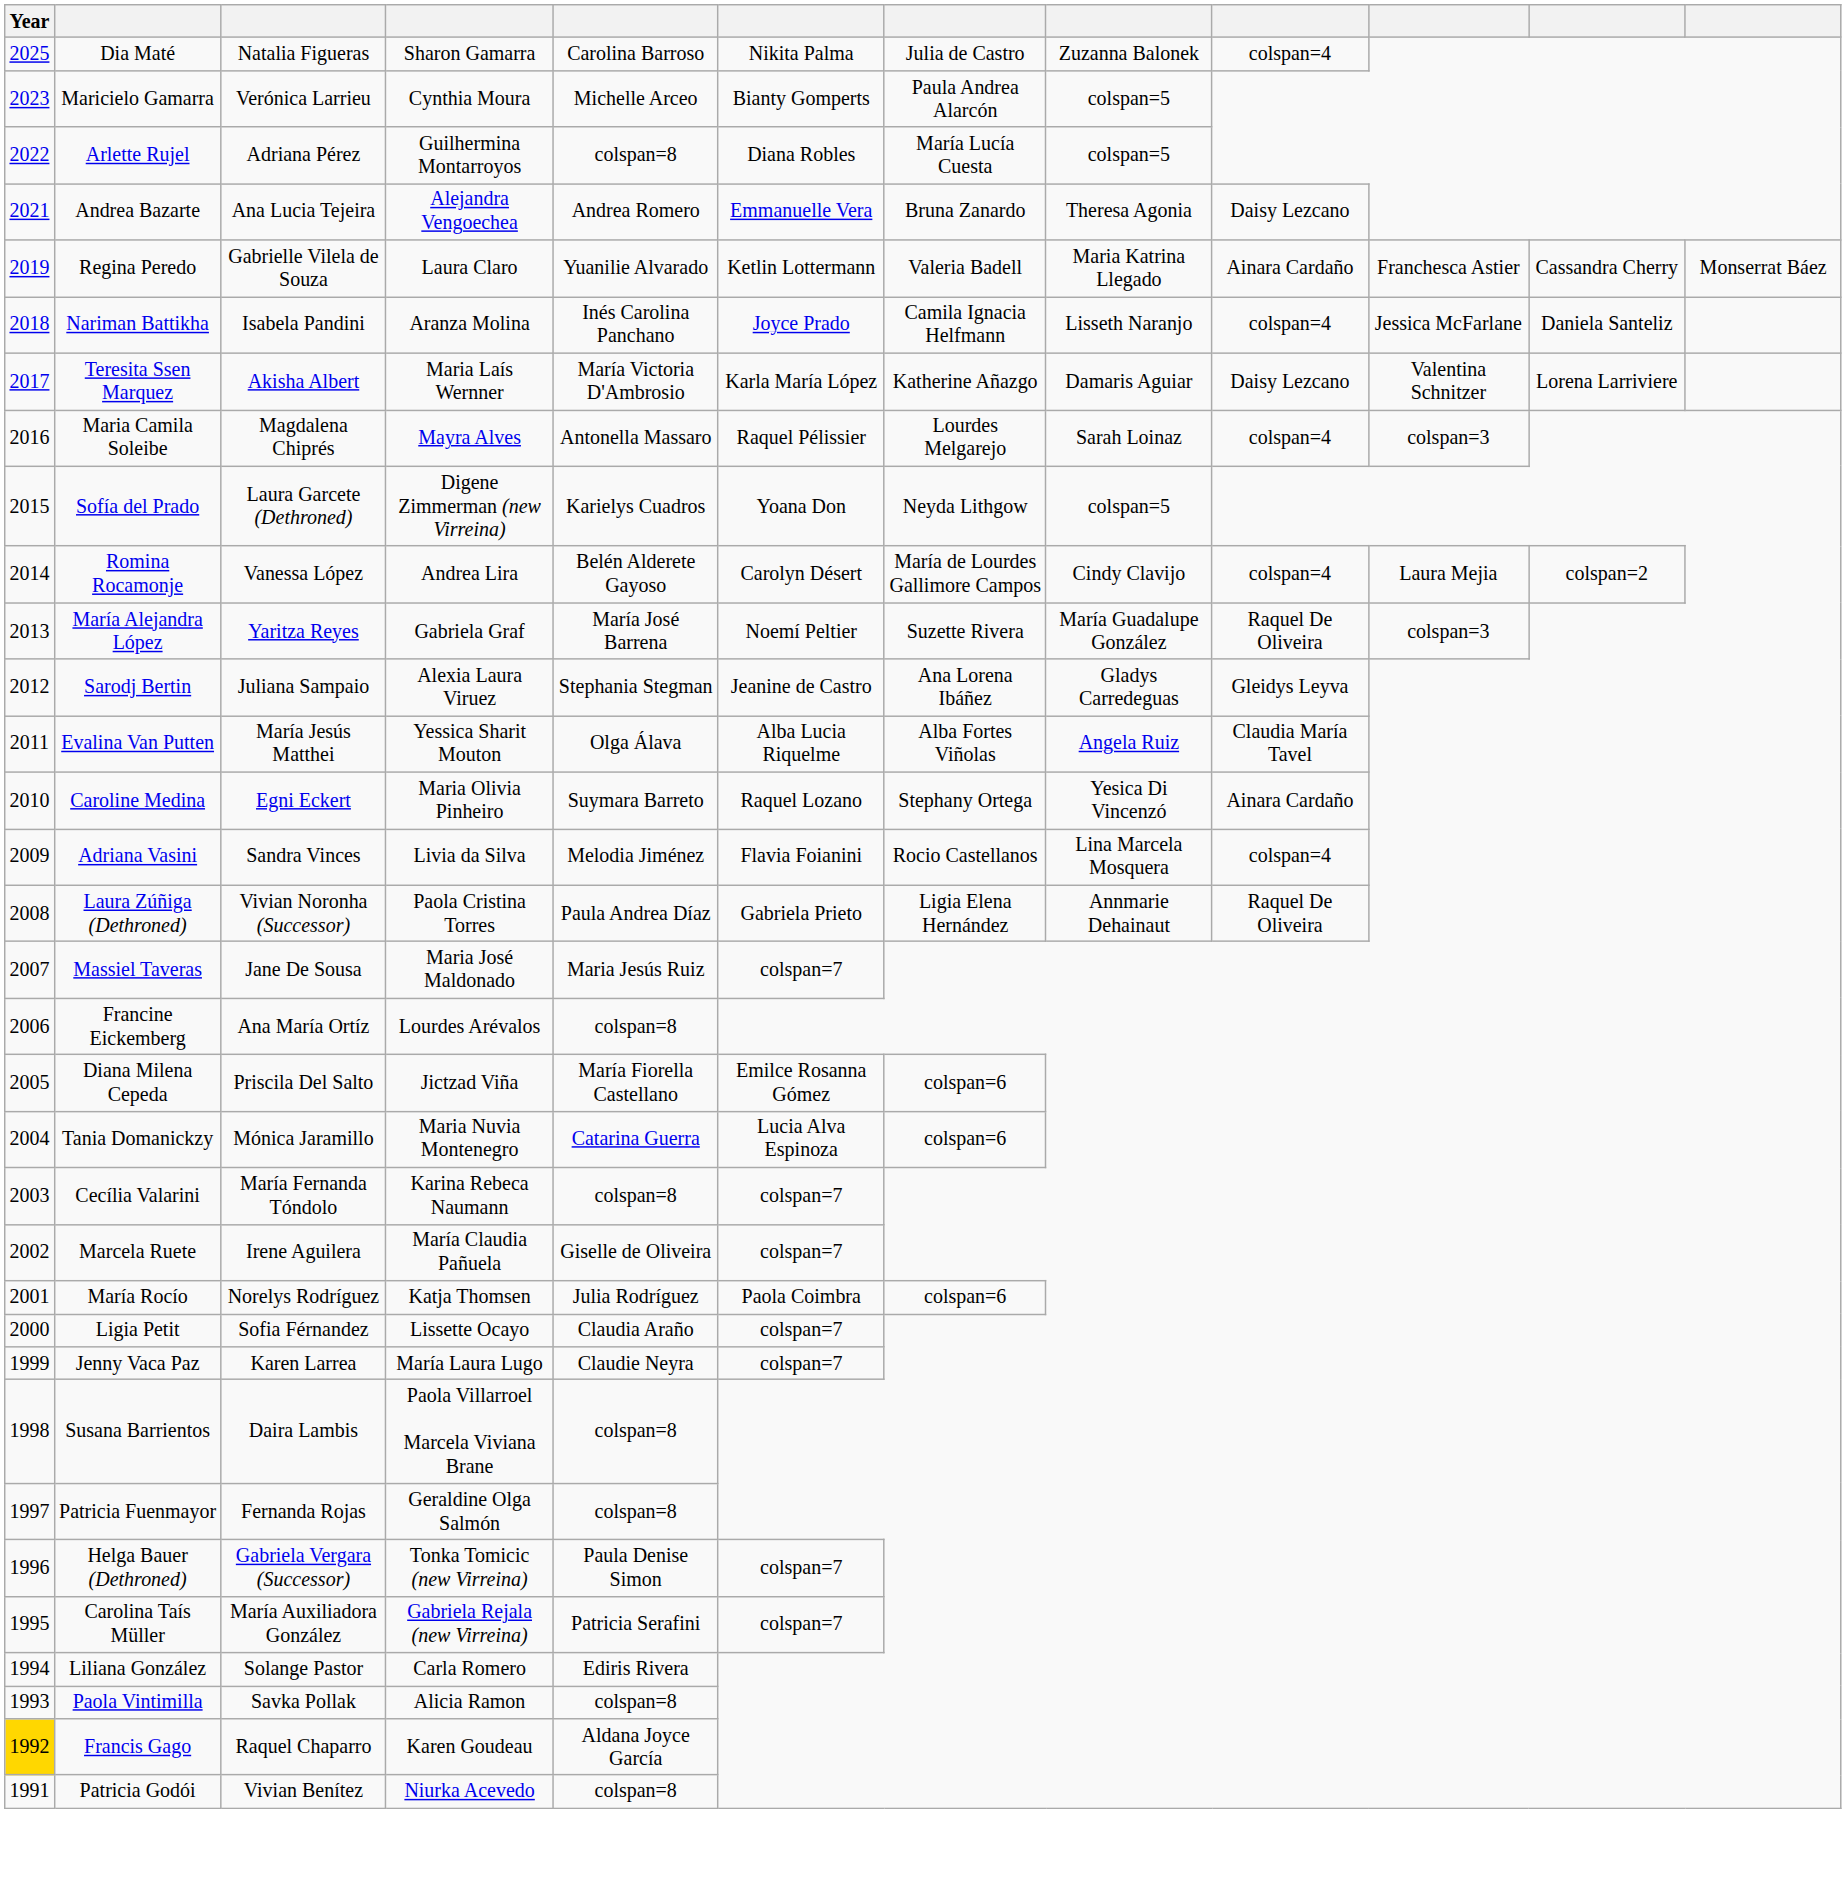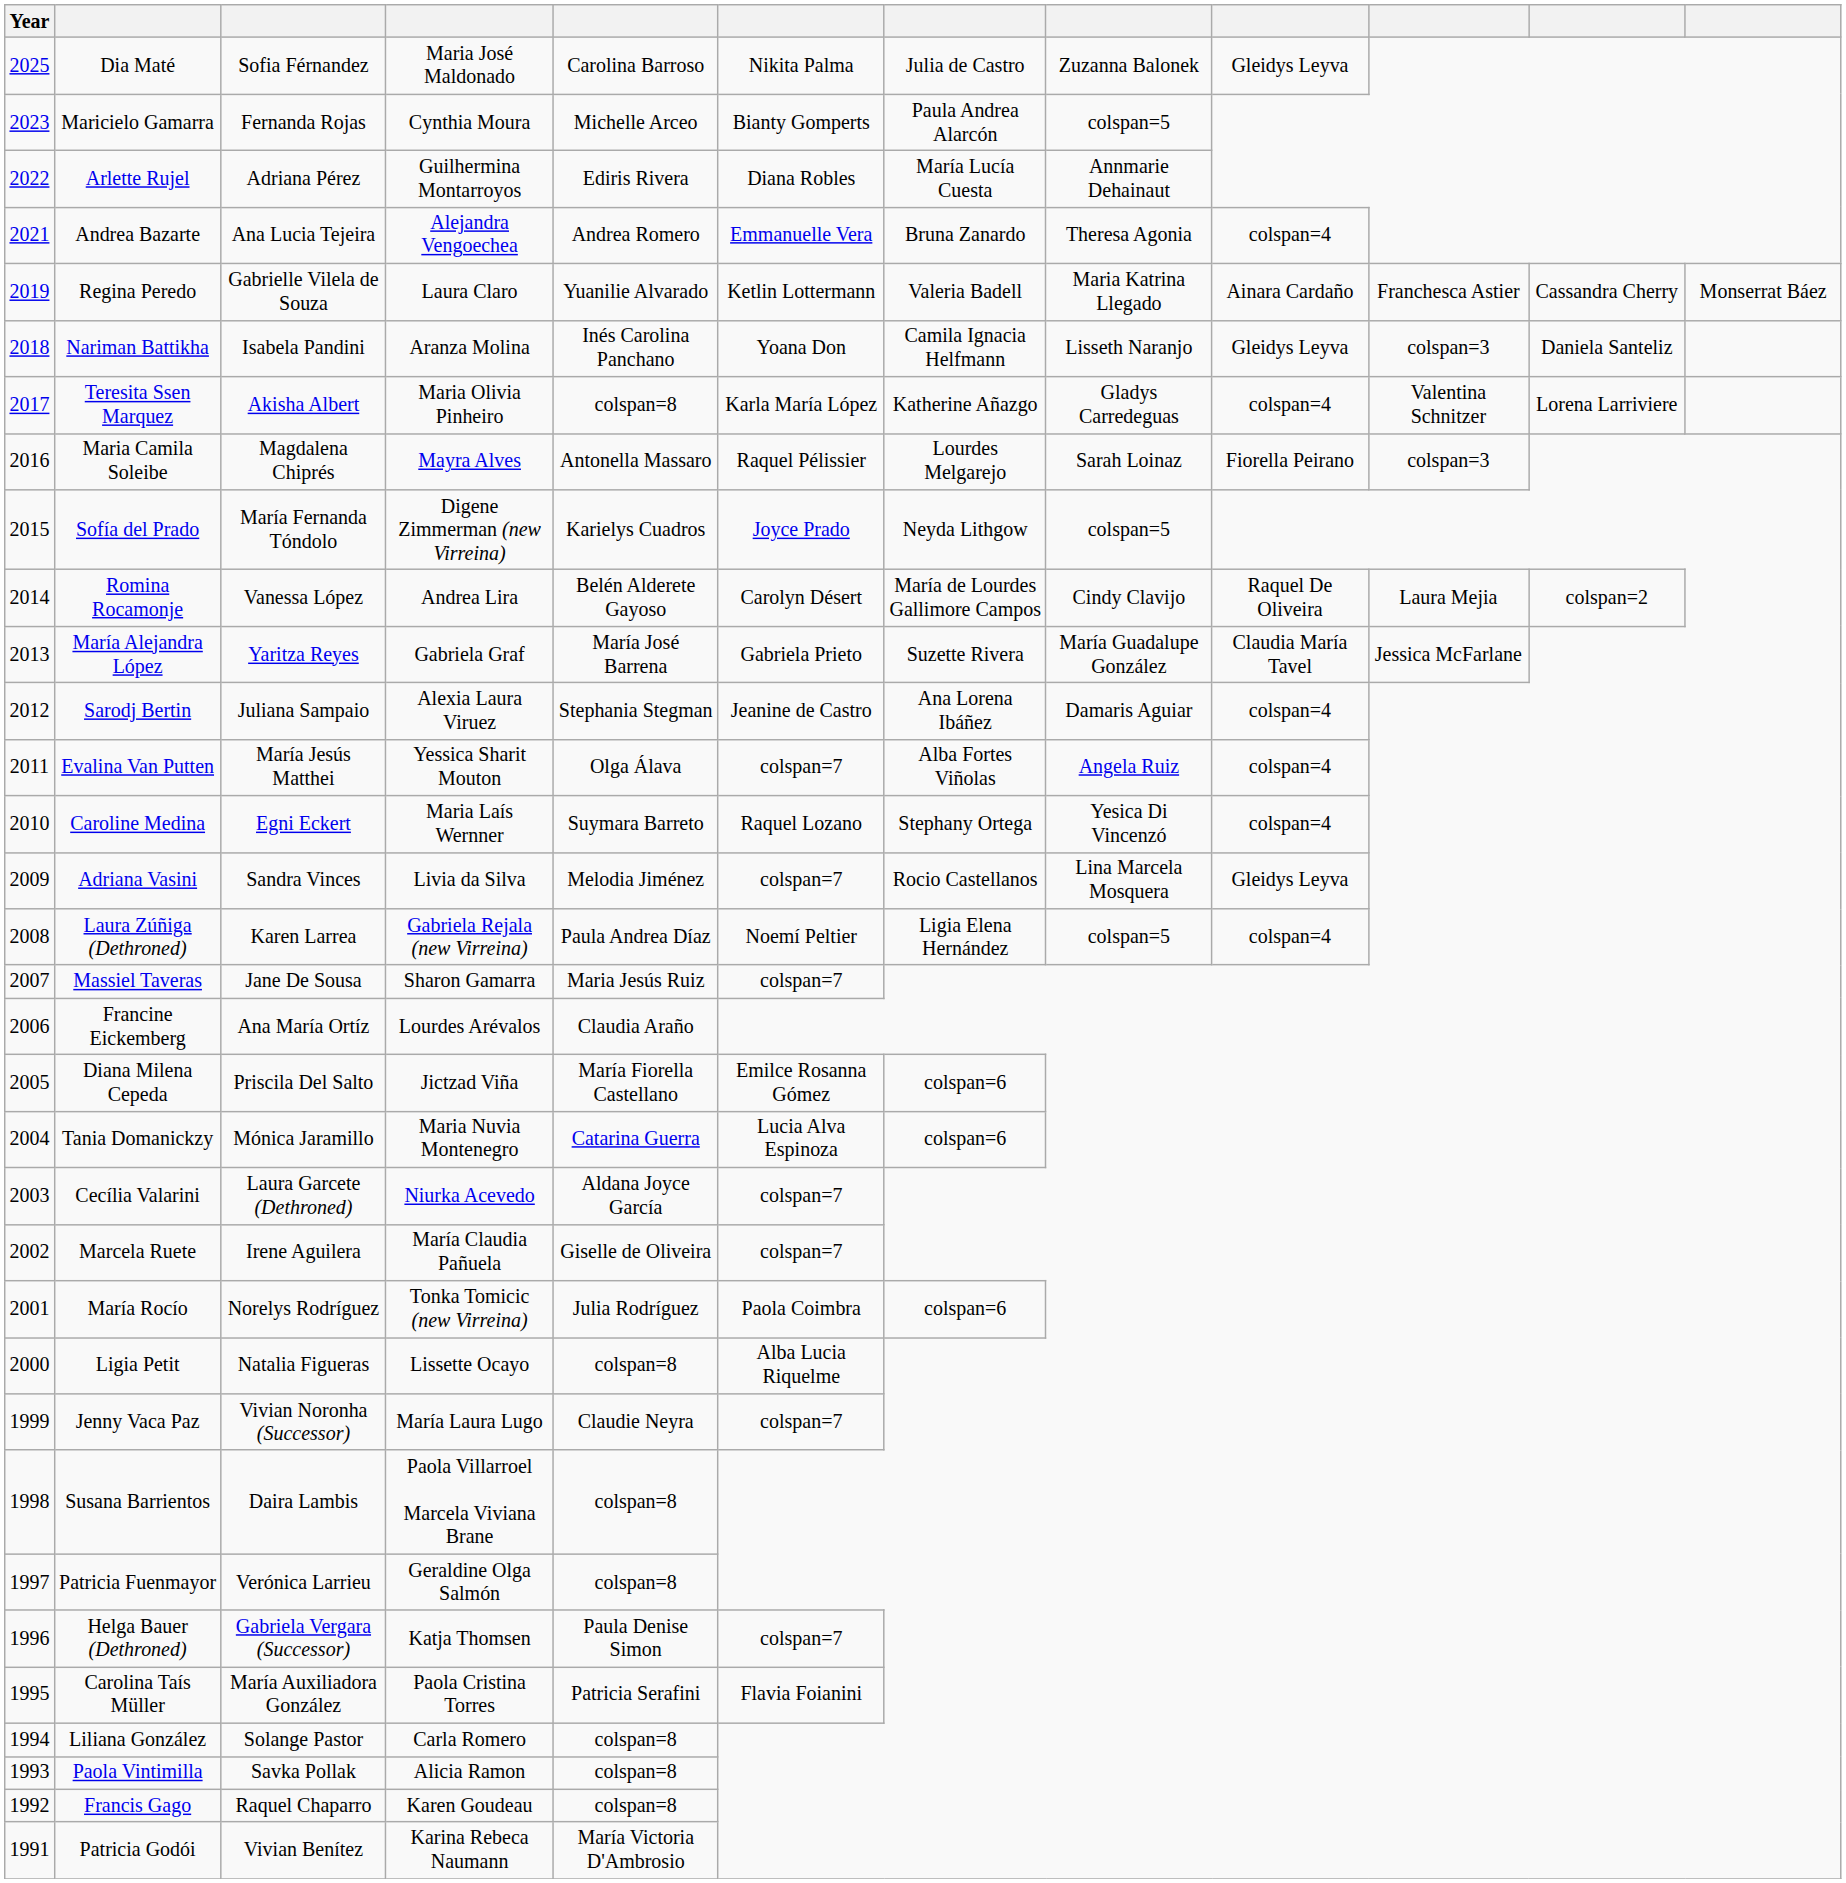Dia Maté | column 3: Natalia Figueras -> Sofia Férnandez
Dia Maté | column 4: Sharon Gamarra -> Maria José Maldonado
Dia Maté | column 9: colspan=4 -> Gleidys Leyva
Maricielo Gamarra | column 3: Verónica Larrieu -> Fernanda Rojas
Arlette Rujel | column 5: colspan=8 -> Ediris Rivera
Arlette Rujel | column 8: colspan=5 -> Annmarie Dehainaut
Andrea Bazarte | column 9: Daisy Lezcano -> colspan=4
Nariman Battikha | column 6: Joyce Prado -> Yoana Don
Nariman Battikha | column 9: colspan=4 -> Gleidys Leyva
Nariman Battikha | column 10: Jessica McFarlane -> colspan=3
Teresita Ssen Marquez | column 4: Maria Laís Wernner -> Maria Olivia Pinheiro
Teresita Ssen Marquez | column 5: María Victoria D'Ambrosio -> colspan=8
Teresita Ssen Marquez | column 8: Damaris Aguiar -> Gladys Carredeguas
Teresita Ssen Marquez | column 9: Daisy Lezcano -> colspan=4
Maria Camila Soleibe | column 9: colspan=4 -> Fiorella Peirano
Sofía del Prado | column 3: Laura Garcete (Dethroned) -> María Fernanda Tóndolo
Sofía del Prado | column 6: Yoana Don -> Joyce Prado
Romina Rocamonje | column 9: colspan=4 -> Raquel De Oliveira
María Alejandra López | column 6: Noemí Peltier -> Gabriela Prieto
María Alejandra López | column 9: Raquel De Oliveira -> Claudia María Tavel
María Alejandra López | column 10: colspan=3 -> Jessica McFarlane
Sarodj Bertin | column 8: Gladys Carredeguas -> Damaris Aguiar
Sarodj Bertin | column 9: Gleidys Leyva -> colspan=4
Evalina Van Putten | column 6: Alba Lucia Riquelme -> colspan=7
Evalina Van Putten | column 9: Claudia María Tavel -> colspan=4
Caroline Medina | column 4: Maria Olivia Pinheiro -> Maria Laís Wernner
Caroline Medina | column 9: Ainara Cardaño -> colspan=4
Adriana Vasini | column 6: Flavia Foianini -> colspan=7
Adriana Vasini | column 9: colspan=4 -> Gleidys Leyva
Laura Zúñiga (Dethroned) | column 3: Vivian Noronha (Successor) -> Karen Larrea
Laura Zúñiga (Dethroned) | column 4: Paola Cristina Torres -> Gabriela Rejala (new Virreina)
Laura Zúñiga (Dethroned) | column 6: Gabriela Prieto -> Noemí Peltier
Laura Zúñiga (Dethroned) | column 8: Annmarie Dehainaut -> colspan=5
Laura Zúñiga (Dethroned) | column 9: Raquel De Oliveira -> colspan=4
Massiel Taveras | column 4: Maria José Maldonado -> Sharon Gamarra
Francine Eickemberg | column 5: colspan=8 -> Claudia Araño
Cecília Valarini | column 3: María Fernanda Tóndolo -> Laura Garcete (Dethroned)
Cecília Valarini | column 4: Karina Rebeca Naumann -> Niurka Acevedo
Cecília Valarini | column 5: colspan=8 -> Aldana Joyce García
María Rocío | column 4: Katja Thomsen -> Tonka Tomicic (new Virreina)
Ligia Petit | column 3: Sofia Férnandez -> Natalia Figueras
Ligia Petit | column 5: Claudia Araño -> colspan=8
Ligia Petit | column 6: colspan=7 -> Alba Lucia Riquelme
Jenny Vaca Paz | column 3: Karen Larrea -> Vivian Noronha (Successor)
Patricia Fuenmayor | column 3: Fernanda Rojas -> Verónica Larrieu
Helga Bauer (Dethroned) | column 4: Tonka Tomicic (new Virreina) -> Katja Thomsen
Carolina Taís Müller | column 4: Gabriela Rejala (new Virreina) -> Paola Cristina Torres
Carolina Taís Müller | column 6: colspan=7 -> Flavia Foianini
Liliana González | column 5: Ediris Rivera -> colspan=8
Francis Gago | Year: gold background -> no background
Francis Gago | column 5: Aldana Joyce García -> colspan=8
Patricia Godói | column 4: Niurka Acevedo -> Karina Rebeca Naumann
Patricia Godói | column 5: colspan=8 -> María Victoria D'Ambrosio
